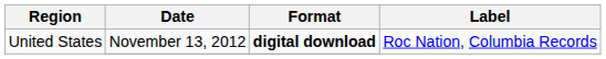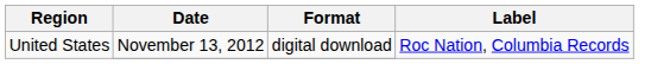United States / November 13, 2012 | Format: bold -> normal
